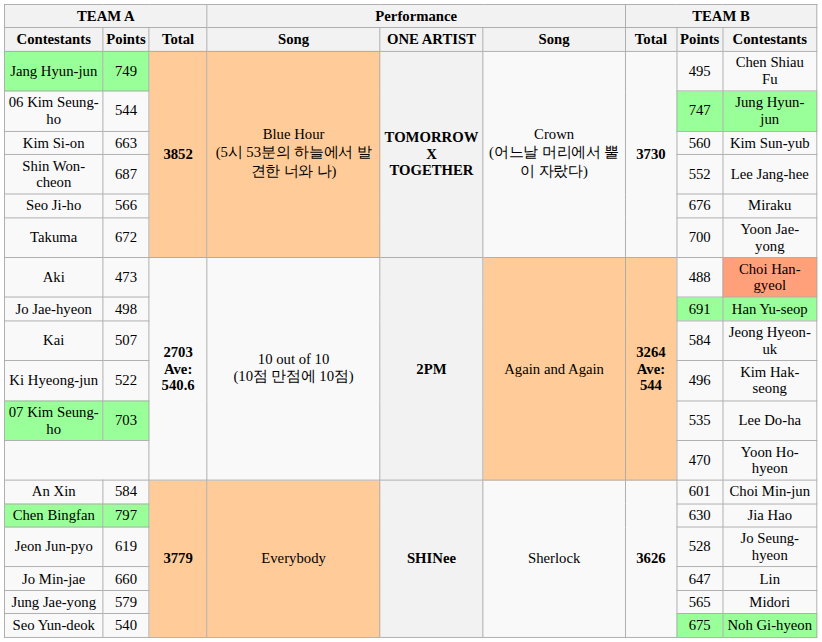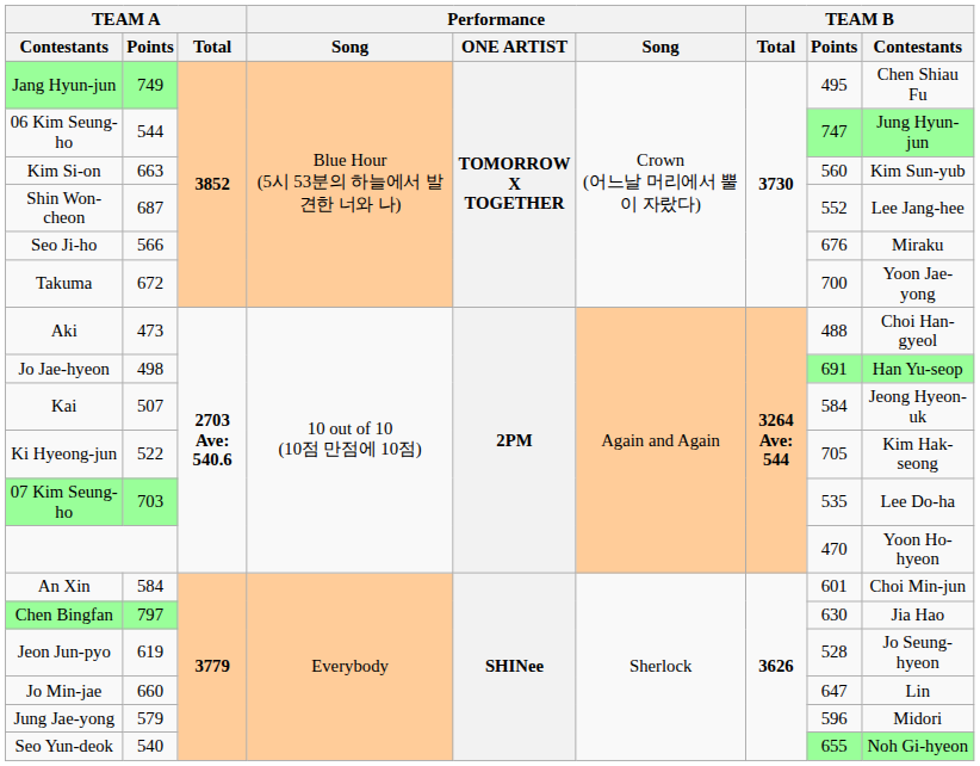Aki | TEAM B / Contestants: lightsalmon background -> no background
Ki Hyeong-jun | TEAM B / Points: 496 -> 705
Jung Jae-yong | TEAM B / Points: 565 -> 596
Seo Yun-deok | TEAM B / Points: 675 -> 655
